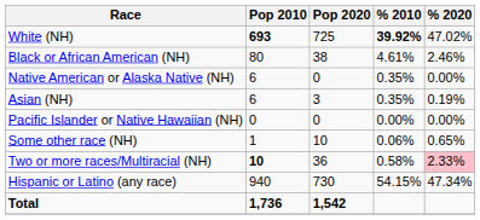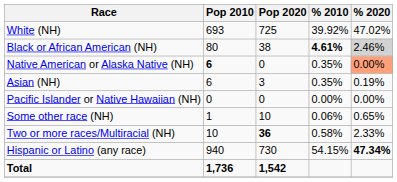White (NH) | Pop 2010: bold -> normal
White (NH) | % 2010: bold -> normal
Black or African American (NH) | % 2010: normal -> bold
Black or African American (NH) | % 2020: no background -> lightgrey background
Native American or Alaska Native (NH) | Pop 2010: normal -> bold
Native American or Alaska Native (NH) | % 2020: no background -> lightsalmon background
Two or more races/Multiracial (NH) | Pop 2010: bold -> normal
Two or more races/Multiracial (NH) | Pop 2020: normal -> bold
Two or more races/Multiracial (NH) | % 2020: pink background -> no background
Hispanic or Latino (any race) | % 2020: normal -> bold
